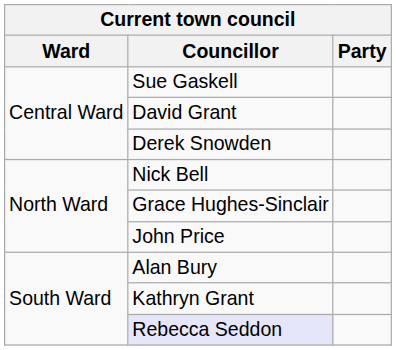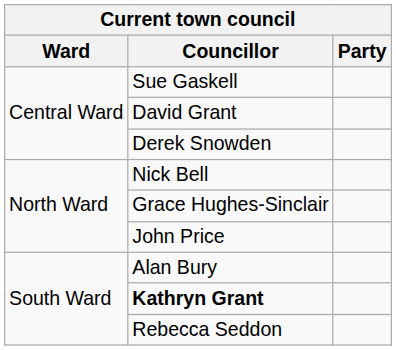Kathryn Grant | Councillor: normal -> bold
Rebecca Seddon | Councillor: lavender background -> no background
